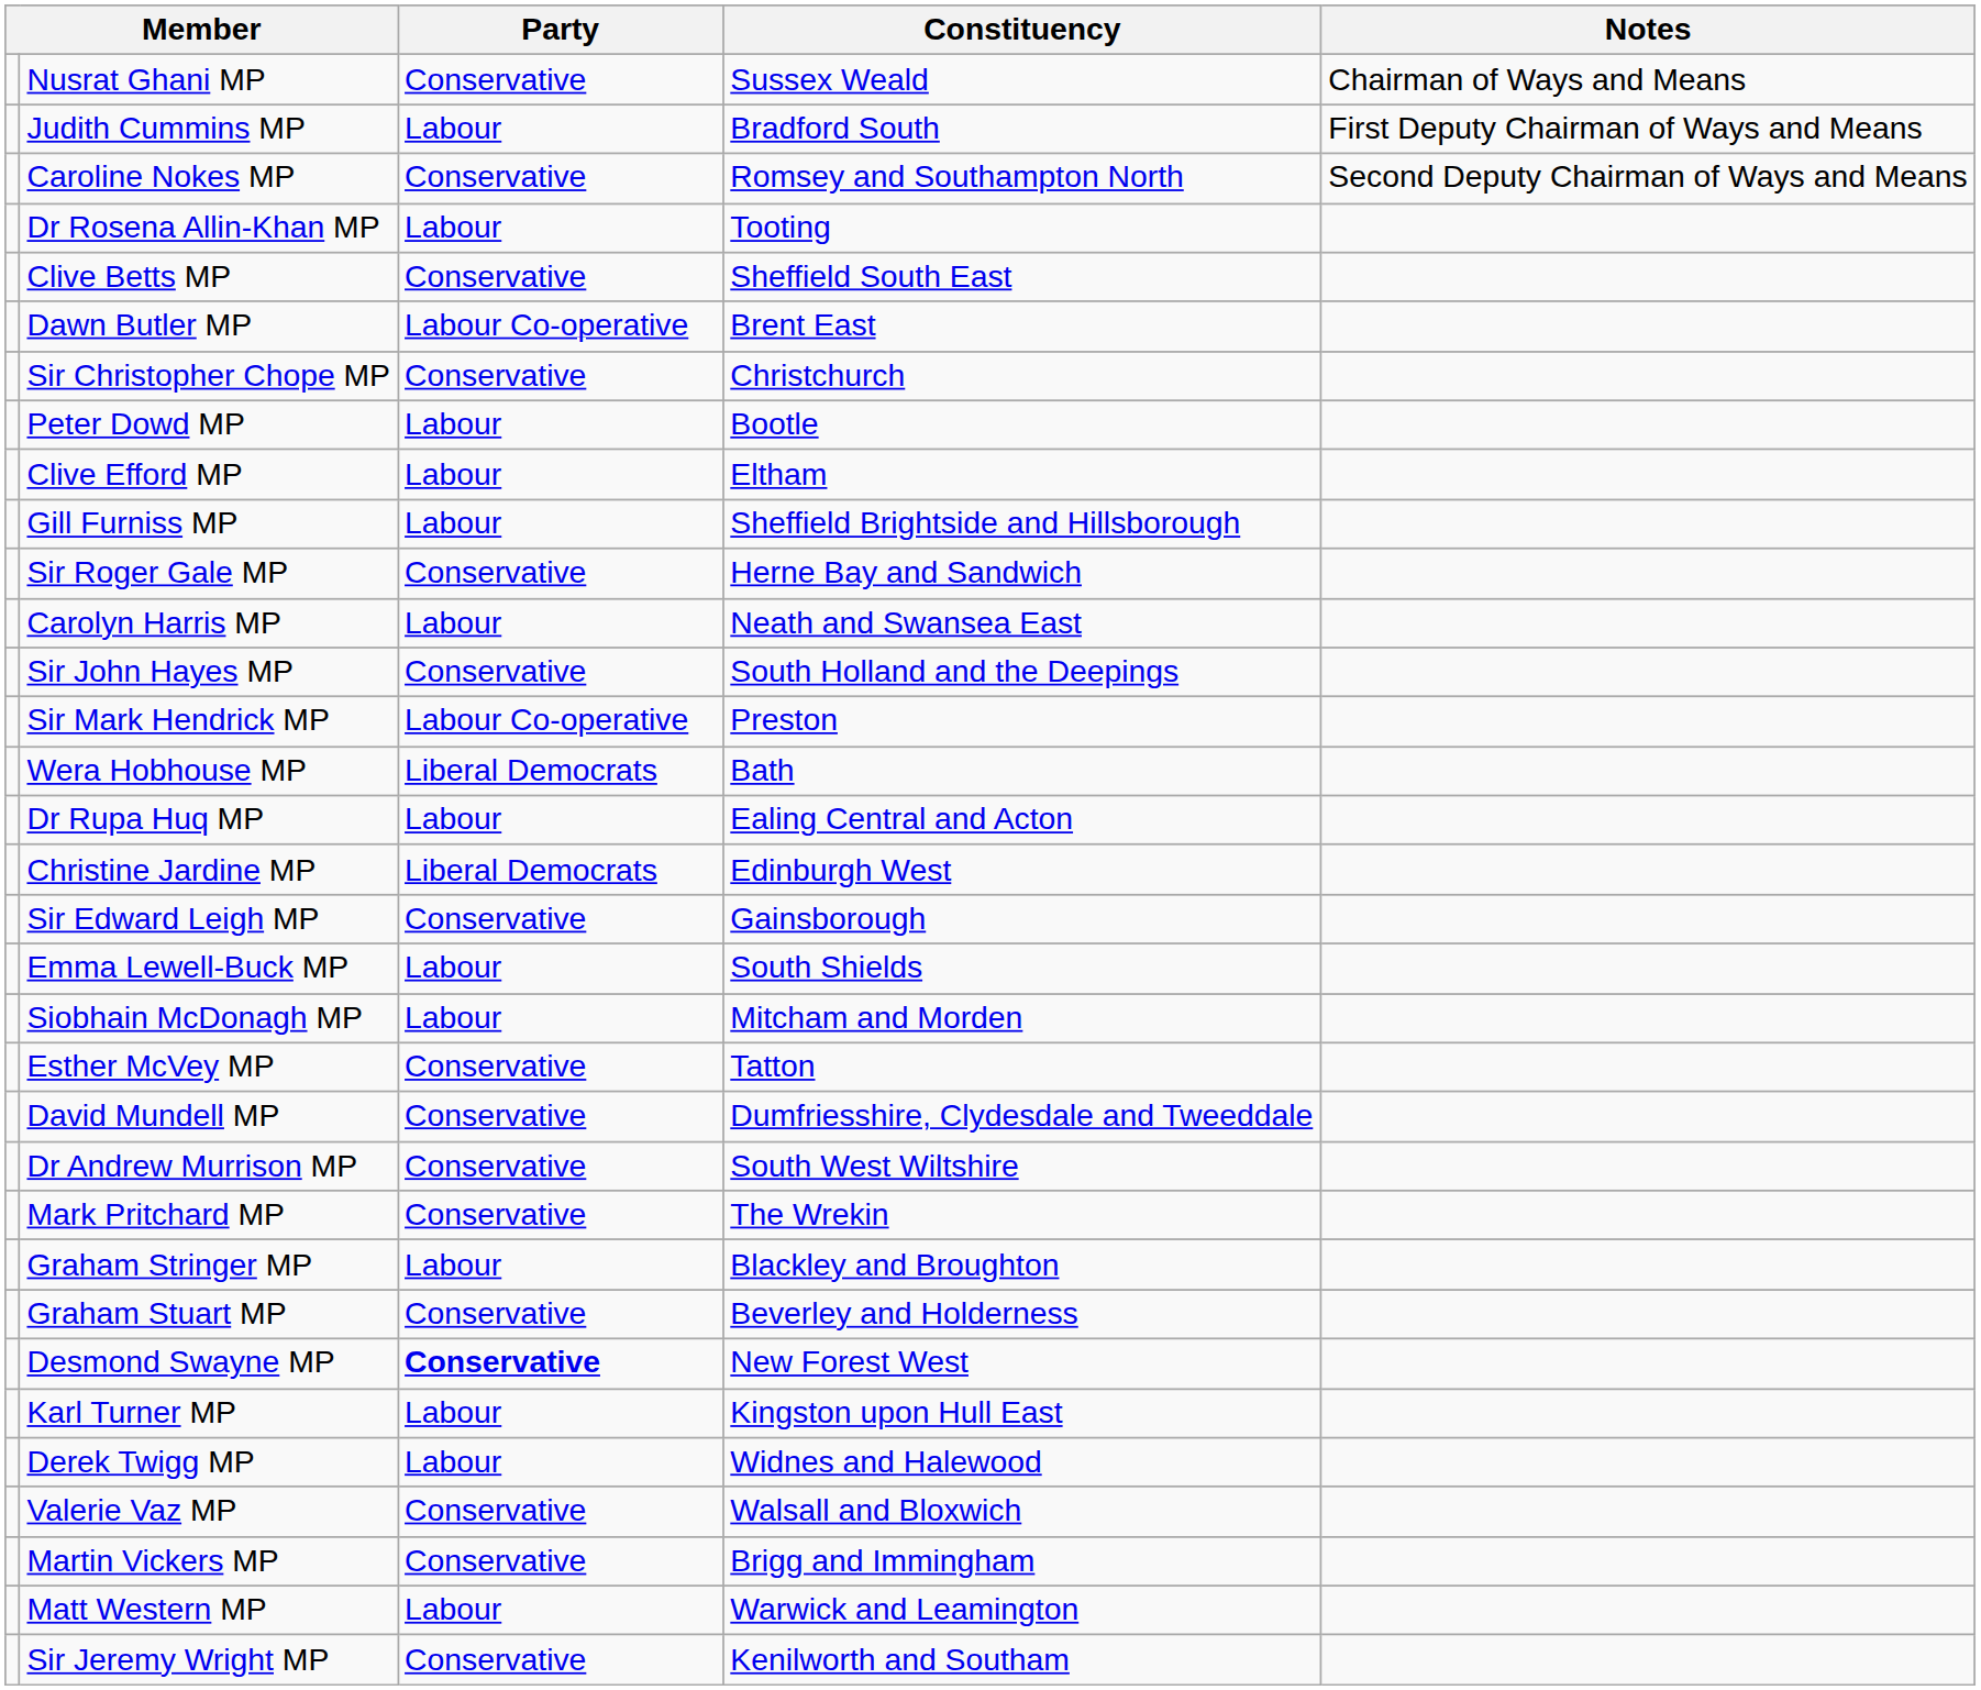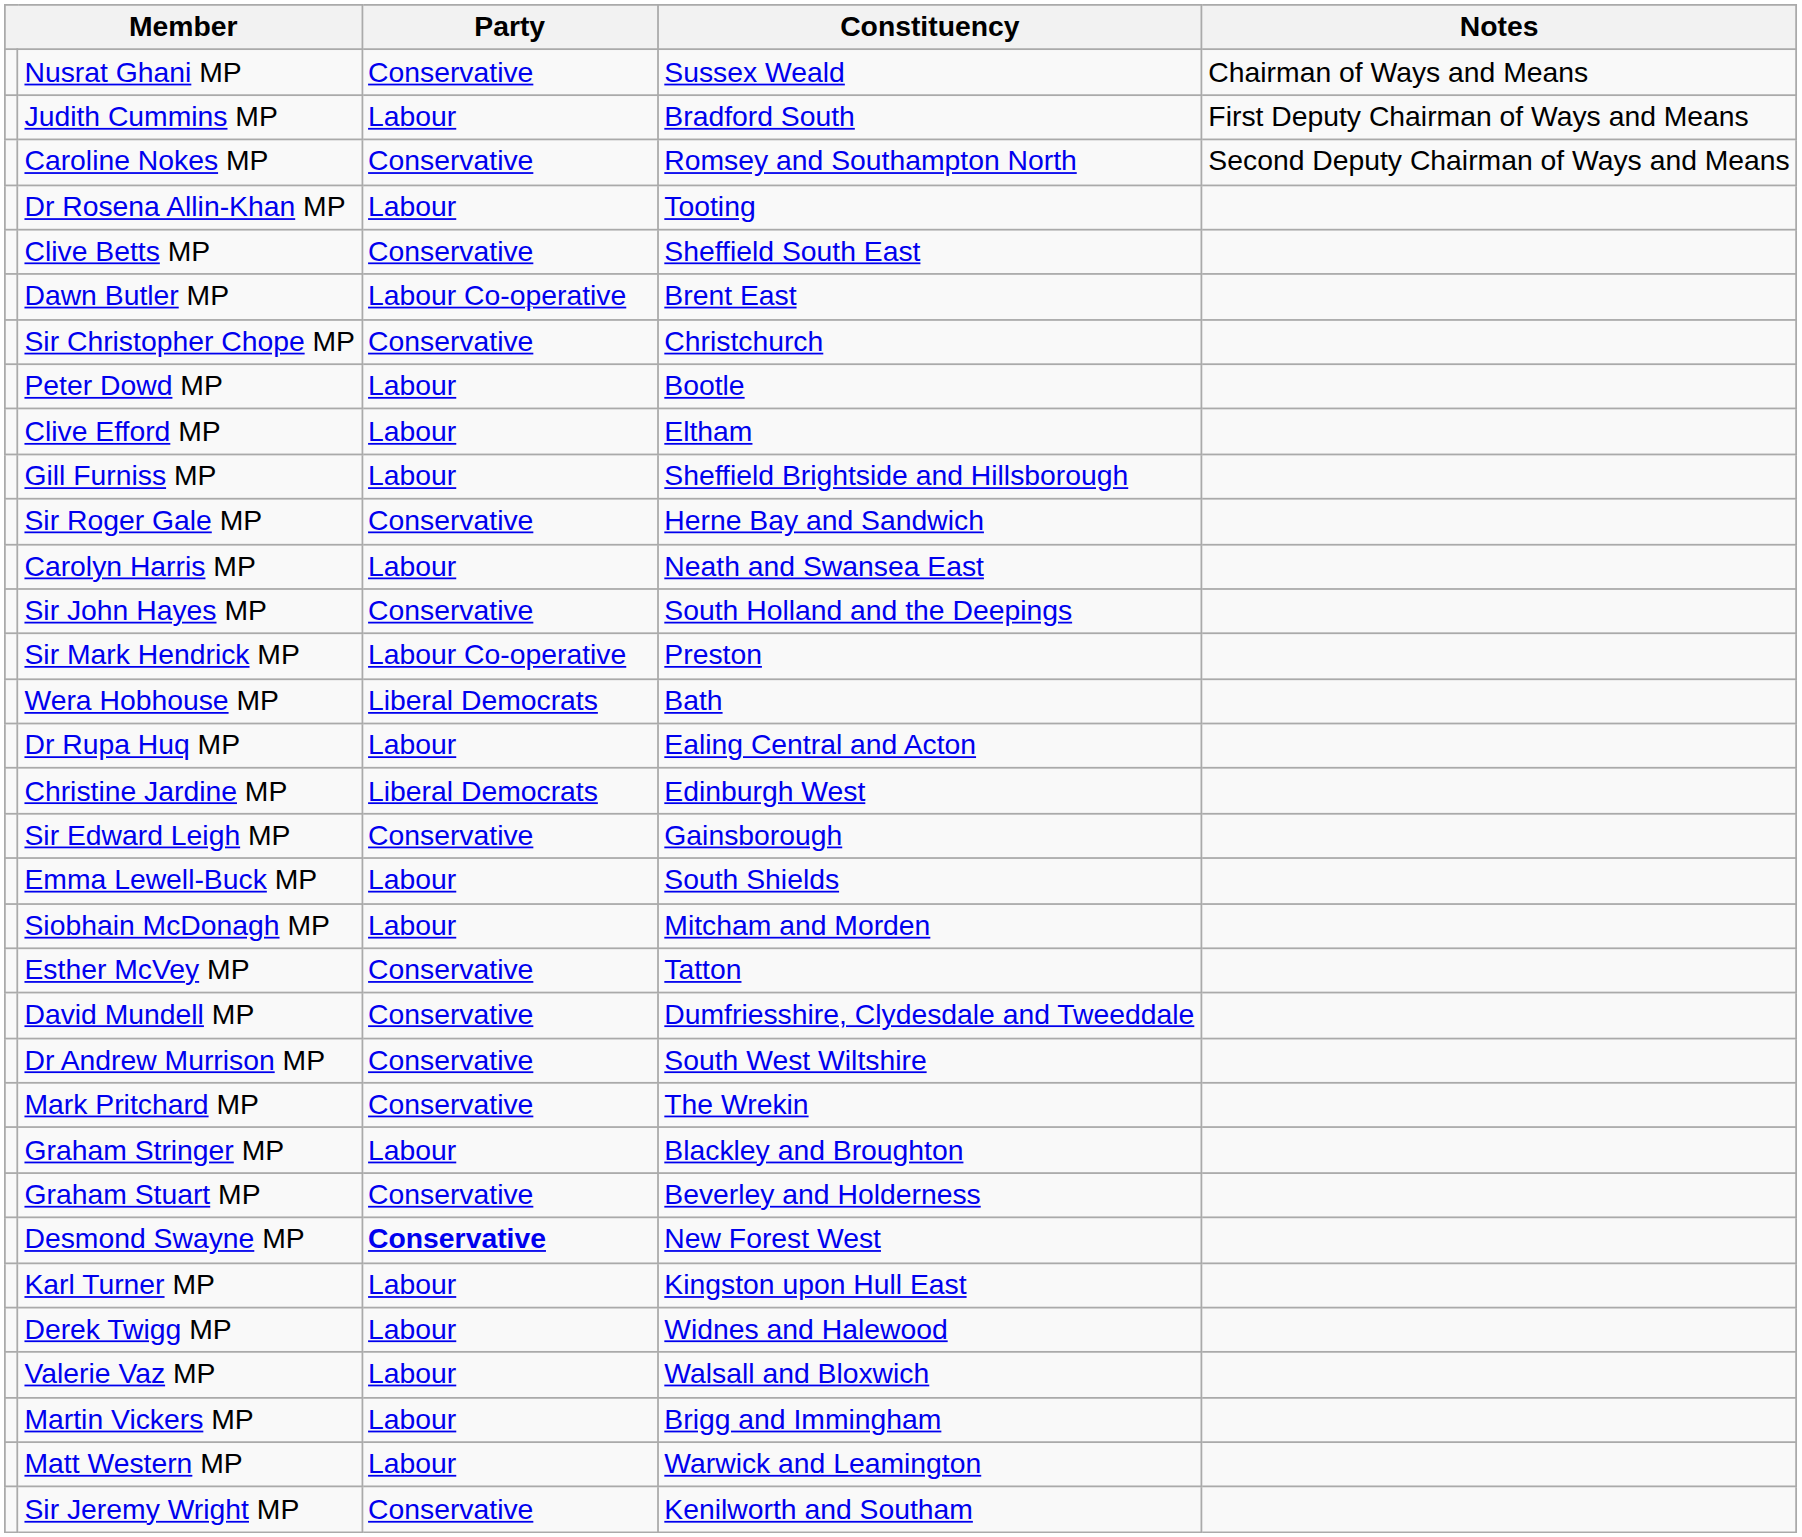Valerie Vaz MP | Party: Conservative -> Labour
Martin Vickers MP | Party: Conservative -> Labour
